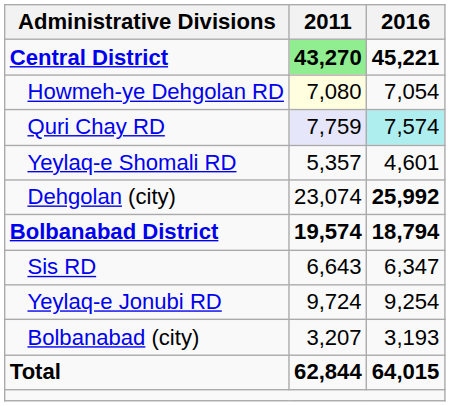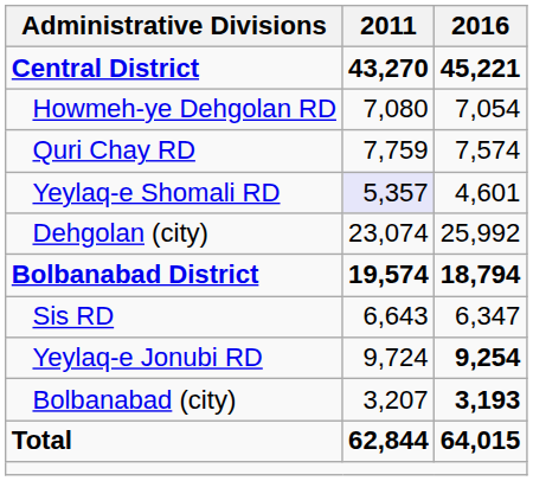Central District | 2011: lightgreen background -> no background
Howmeh-ye Dehgolan RD | 2011: lightyellow background -> no background
Quri Chay RD | 2011: lavender background -> no background
Quri Chay RD | 2016: paleturquoise background -> no background
Yeylaq-e Shomali RD | 2011: no background -> lavender background
Dehgolan (city) | 2016: bold -> normal
Yeylaq-e Jonubi RD | 2016: normal -> bold
Bolbanabad (city) | 2016: normal -> bold
